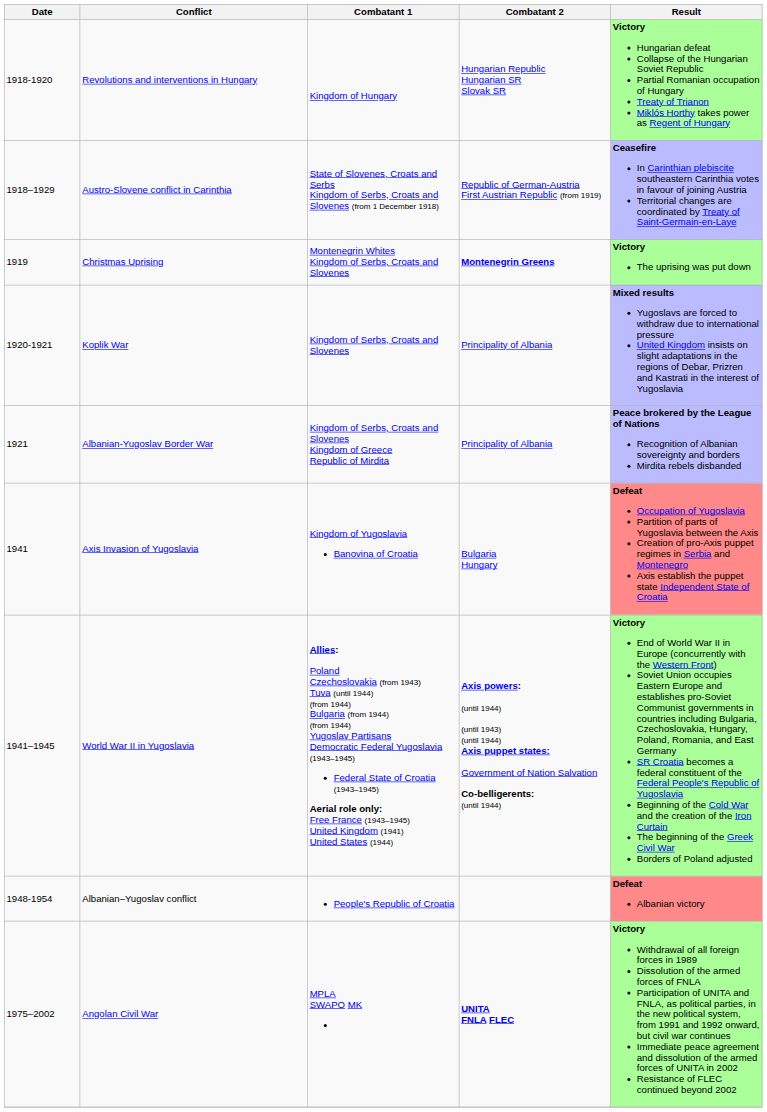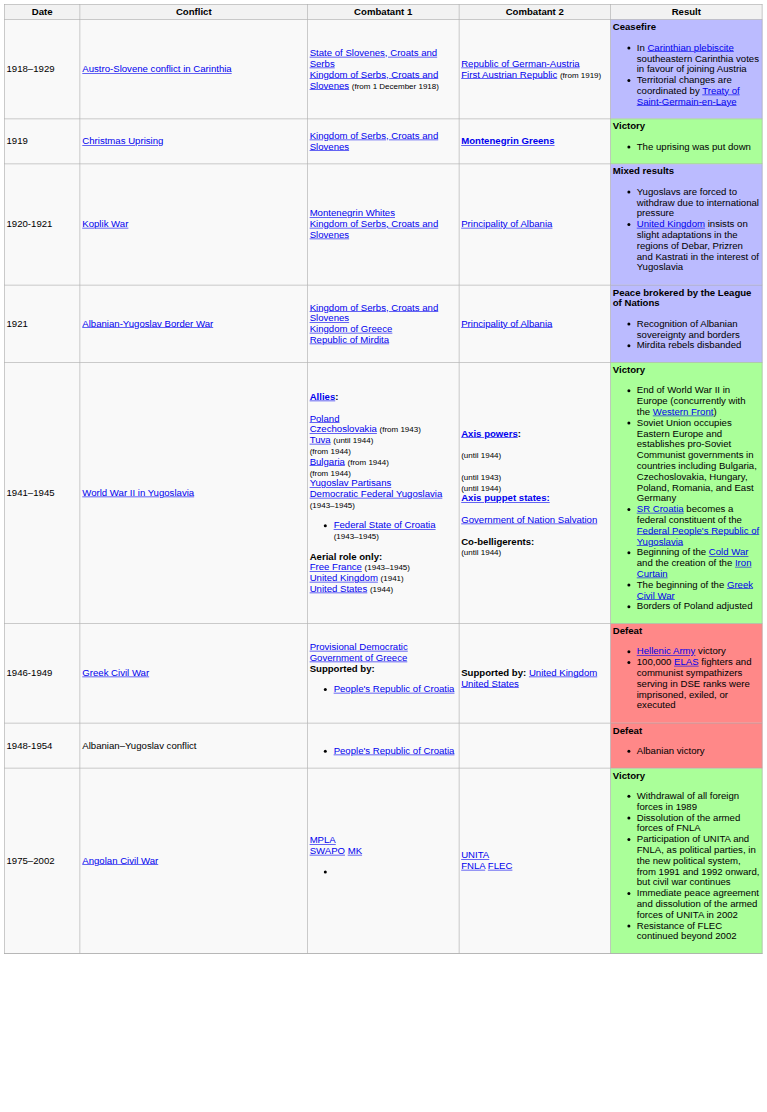- row: 1918-1920 | Revolutions and interventions in Hungary | Kingdom of Hungary | Hungarian Republic Hungarian SR Slovak SR | Victory Hungarian defeat Collapse of the Hungarian Soviet Republic Partial Romanian occupation of Hungary Treaty of Trianon Miklós Horthy takes power as Regent of Hungary
Christmas Uprising | Combatant 1: Montenegrin Whites Kingdom of Serbs, Croats and Slovenes -> Kingdom of Serbs, Croats and Slovenes
Koplik War | Combatant 1: Kingdom of Serbs, Croats and Slovenes -> Montenegrin Whites Kingdom of Serbs, Croats and Slovenes
- row: 1941 | Axis Invasion of Yugoslavia | Kingdom of Yugoslavia Banovina of Croatia | Bulgaria Hungary | Defeat Occupation of Yugoslavia Partition of parts of Yugoslavia between the Axis Creation of pro-Axis puppet regimes in Serbia and Montenegro Axis establish the puppet state Independent State of Croatia
+ row: 1946-1949 | Greek Civil War | Provisional Democratic Government of Greece Supported by: People's Republic of Croatia | Supported by: United Kingdom United States | Defeat Hellenic Army victory 100,000 ELAS fighters and communist sympathizers serving in DSE ranks were imprisoned, exiled, or executed
Angolan Civil War | Combatant 2: bold -> normal
